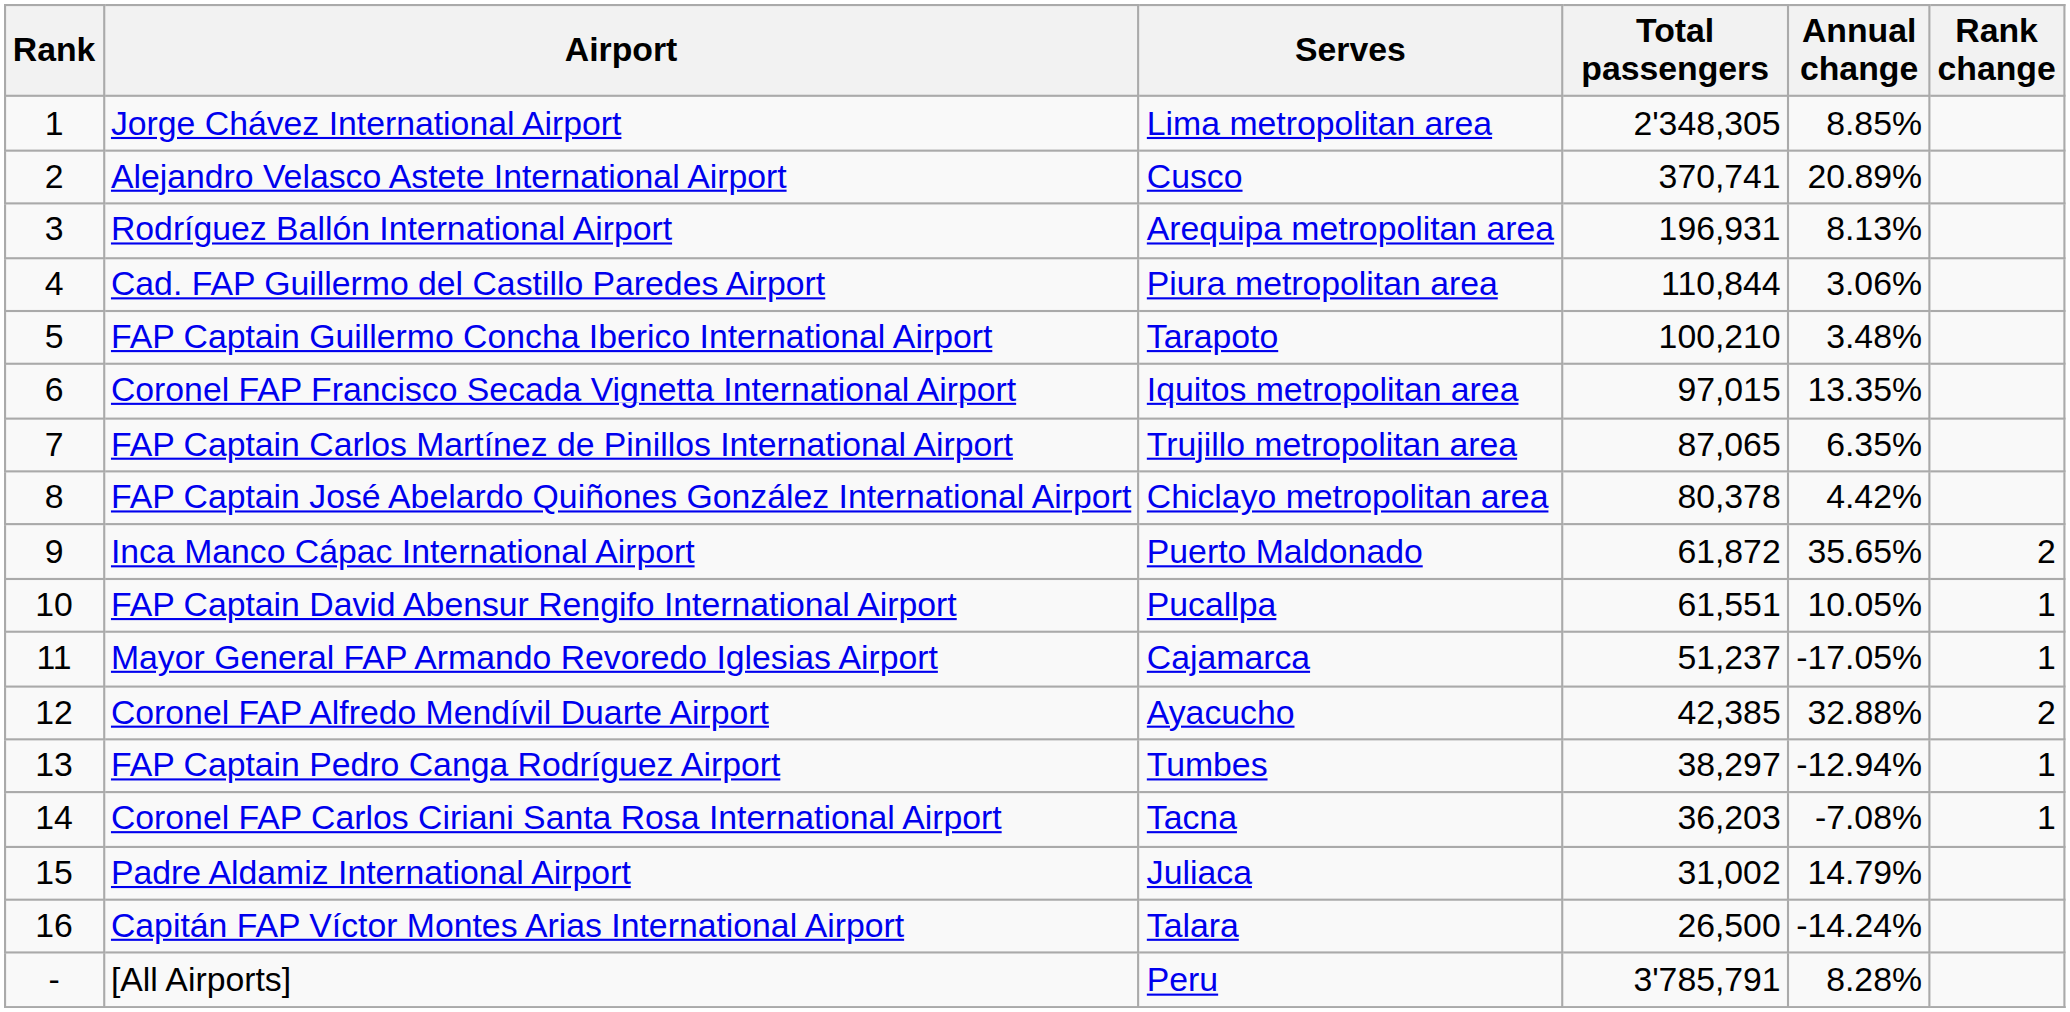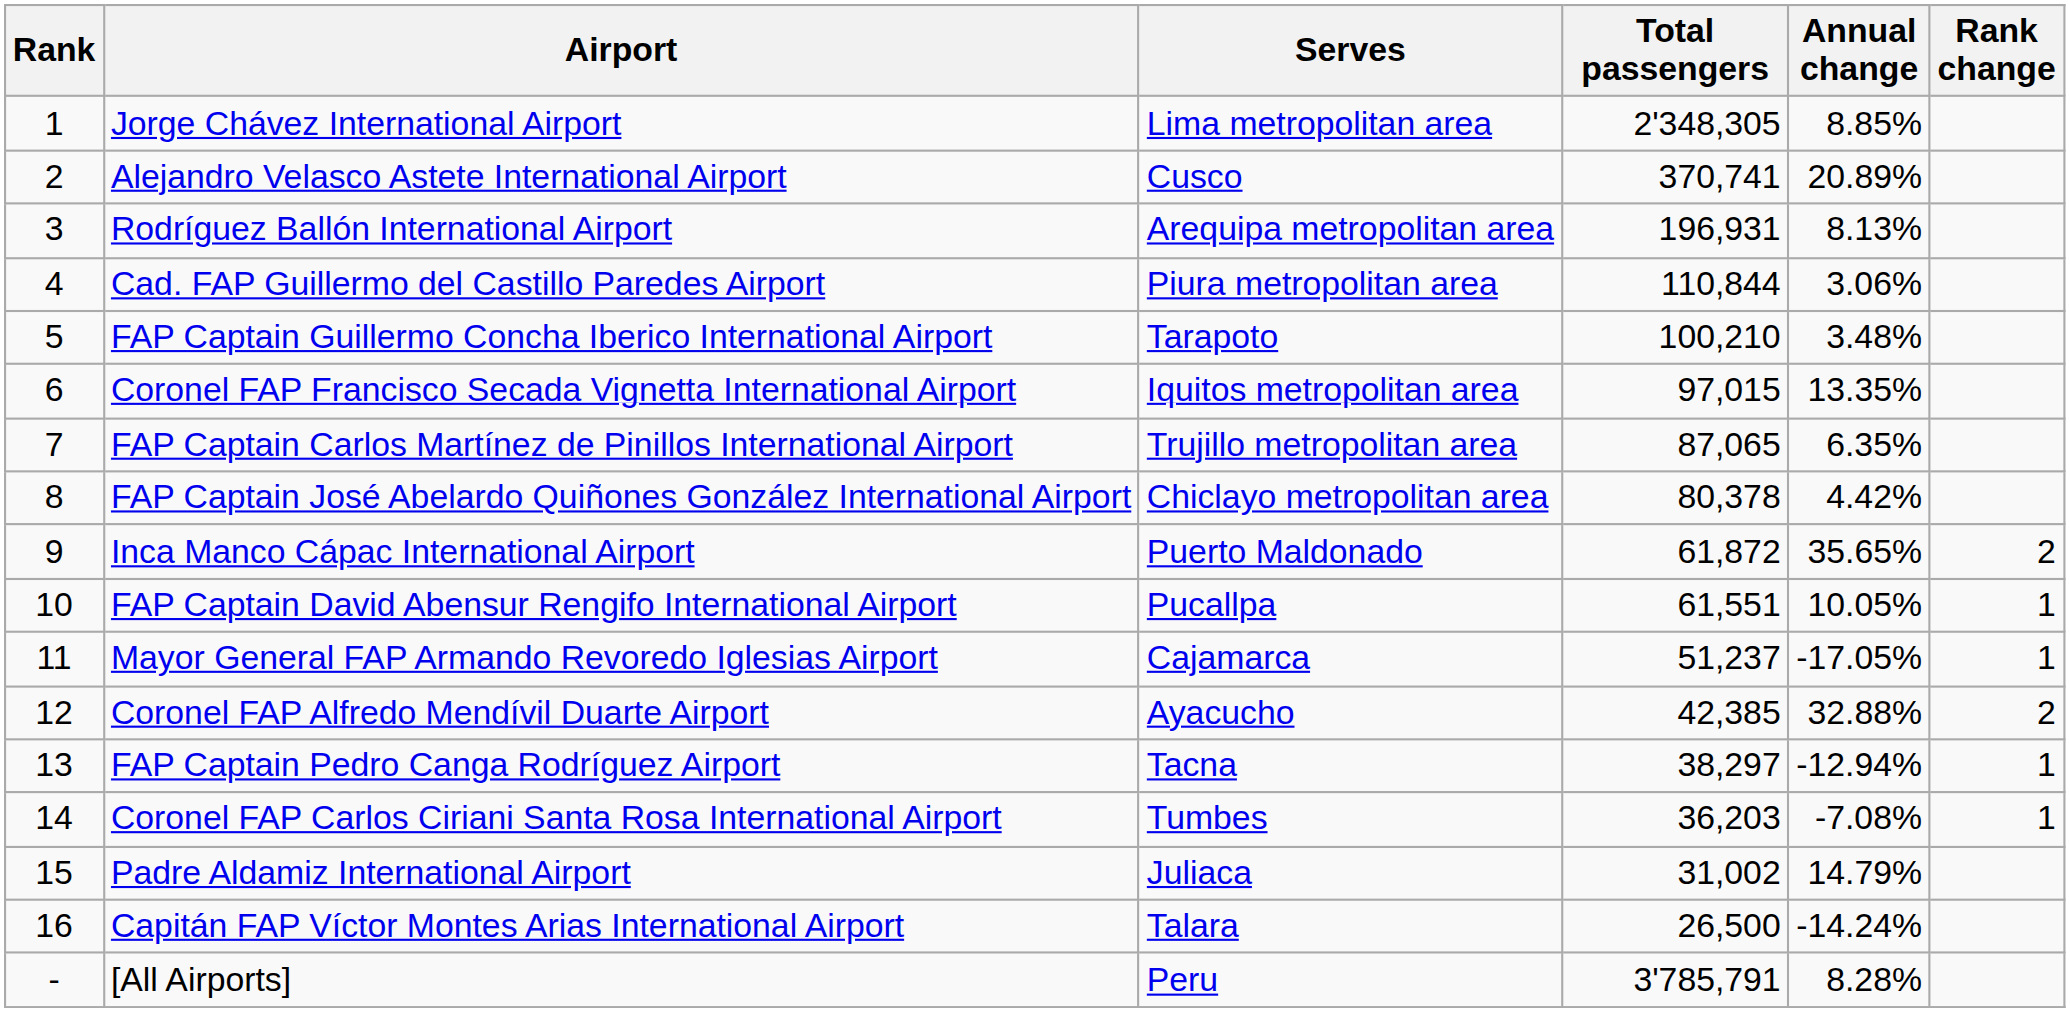FAP Captain Pedro Canga Rodríguez Airport | Serves: Tumbes -> Tacna
Coronel FAP Carlos Ciriani Santa Rosa International Airport | Serves: Tacna -> Tumbes
